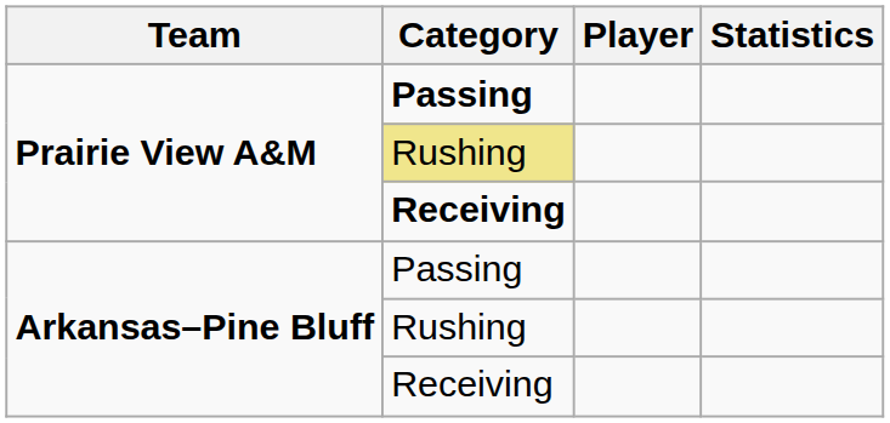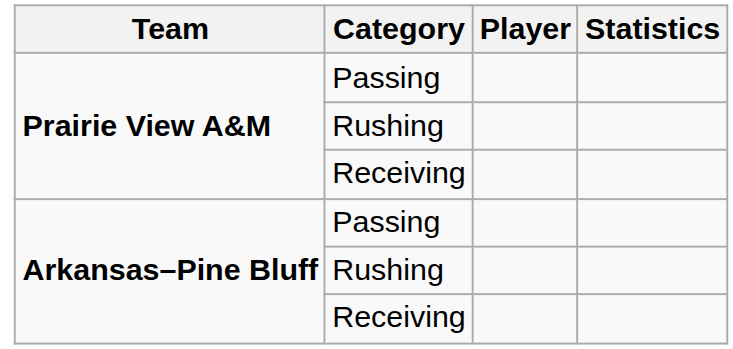Prairie View A&M / Passing | Category: bold -> normal
Prairie View A&M / Rushing | Category: khaki background -> no background
Prairie View A&M / Receiving | Category: bold -> normal
